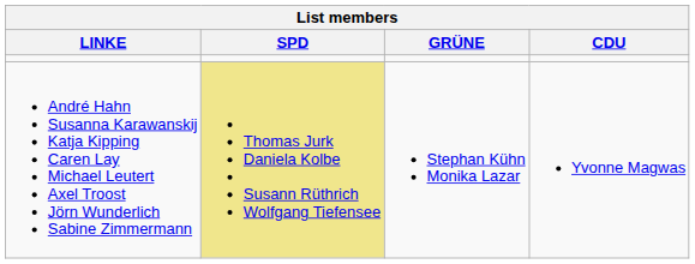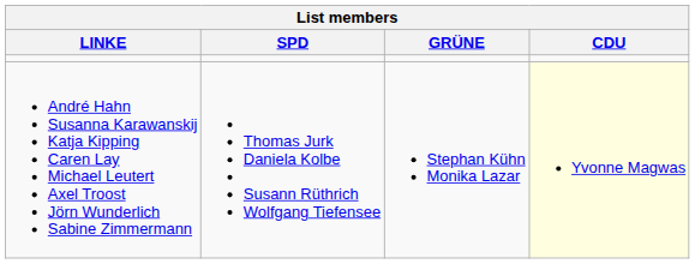row 4 | SPD: khaki background -> no background
row 4 | CDU: no background -> lightyellow background
